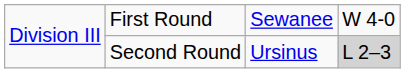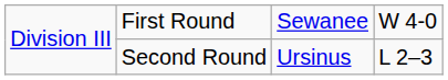Division III / Second Round | column 4: lightgrey background -> no background
